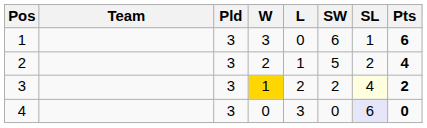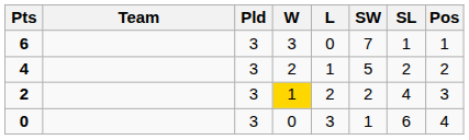columns swapped: Pos <-> Pts
row 2 | SW: 6 -> 7
row 4 | SL: lightyellow background -> no background
row 5 | SW: 0 -> 1
row 5 | SL: lavender background -> no background
